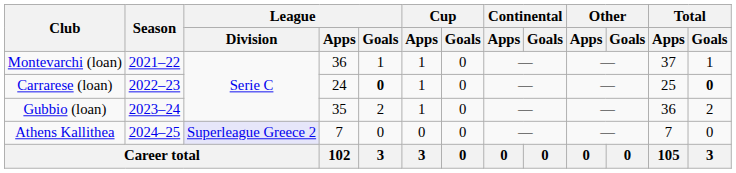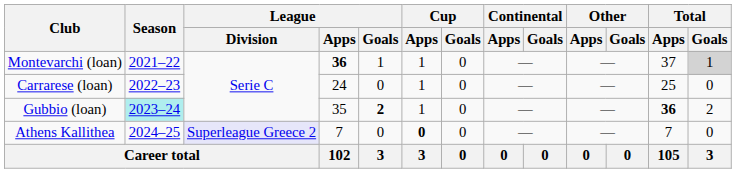Montevarchi (loan) | League / Apps: normal -> bold
Montevarchi (loan) | Total / Goals: no background -> lightgrey background
Carrarese (loan) | League / Goals: bold -> normal
Carrarese (loan) | Total / Goals: bold -> normal
Gubbio (loan) | Season: no background -> paleturquoise background
Gubbio (loan) | League / Goals: normal -> bold
Gubbio (loan) | Total / Apps: normal -> bold
Athens Kallithea | Cup / Apps: normal -> bold
